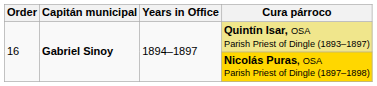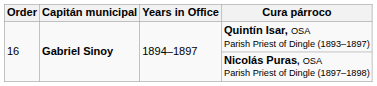Quintín Isar, OSA Parish Priest of Dingle (1893–1897) | Cura párroco: khaki background -> no background
Nicolás Puras, OSA Parish Priest of Dingle (1897–1898) | Cura párroco: gold background -> no background
